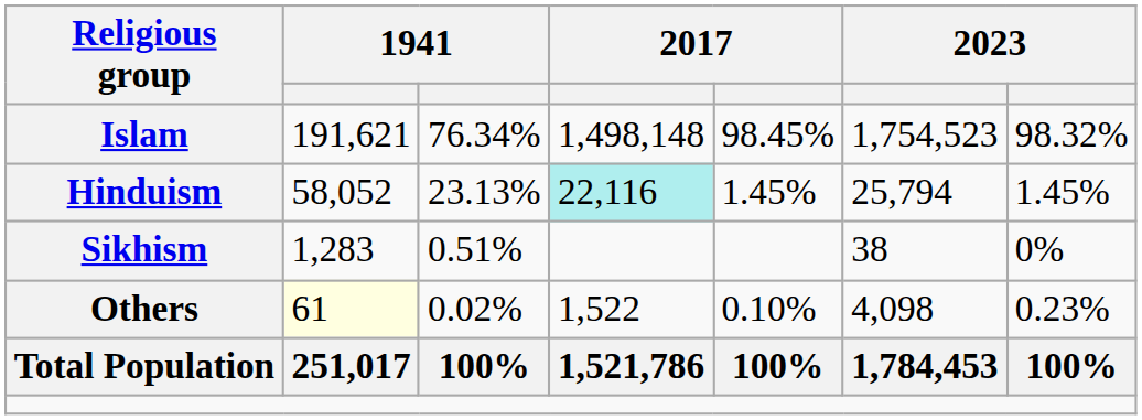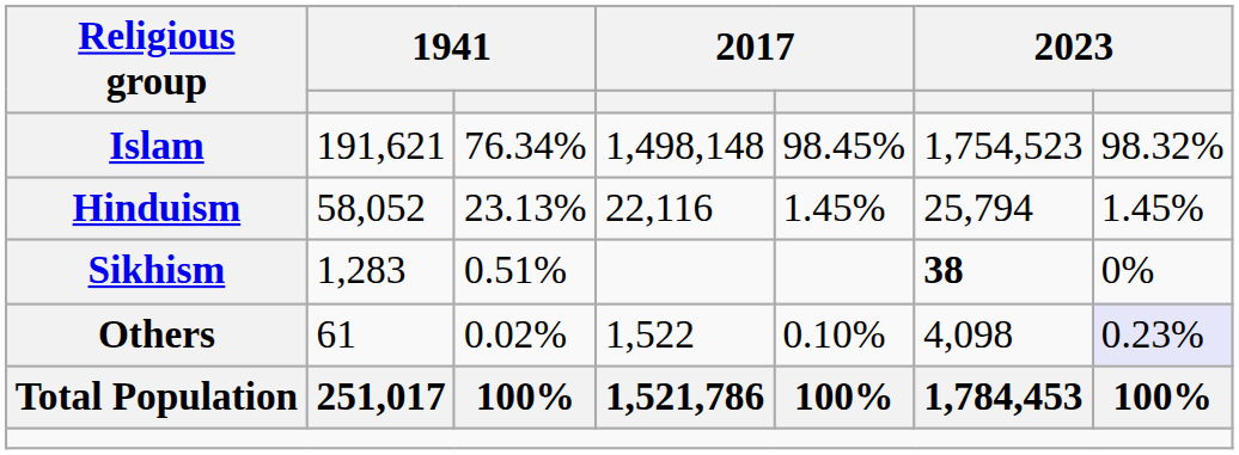Hinduism | column 4: paleturquoise background -> no background
Sikhism | column 6: normal -> bold
Others | column 2: lightyellow background -> no background
Others | column 7: no background -> lavender background
